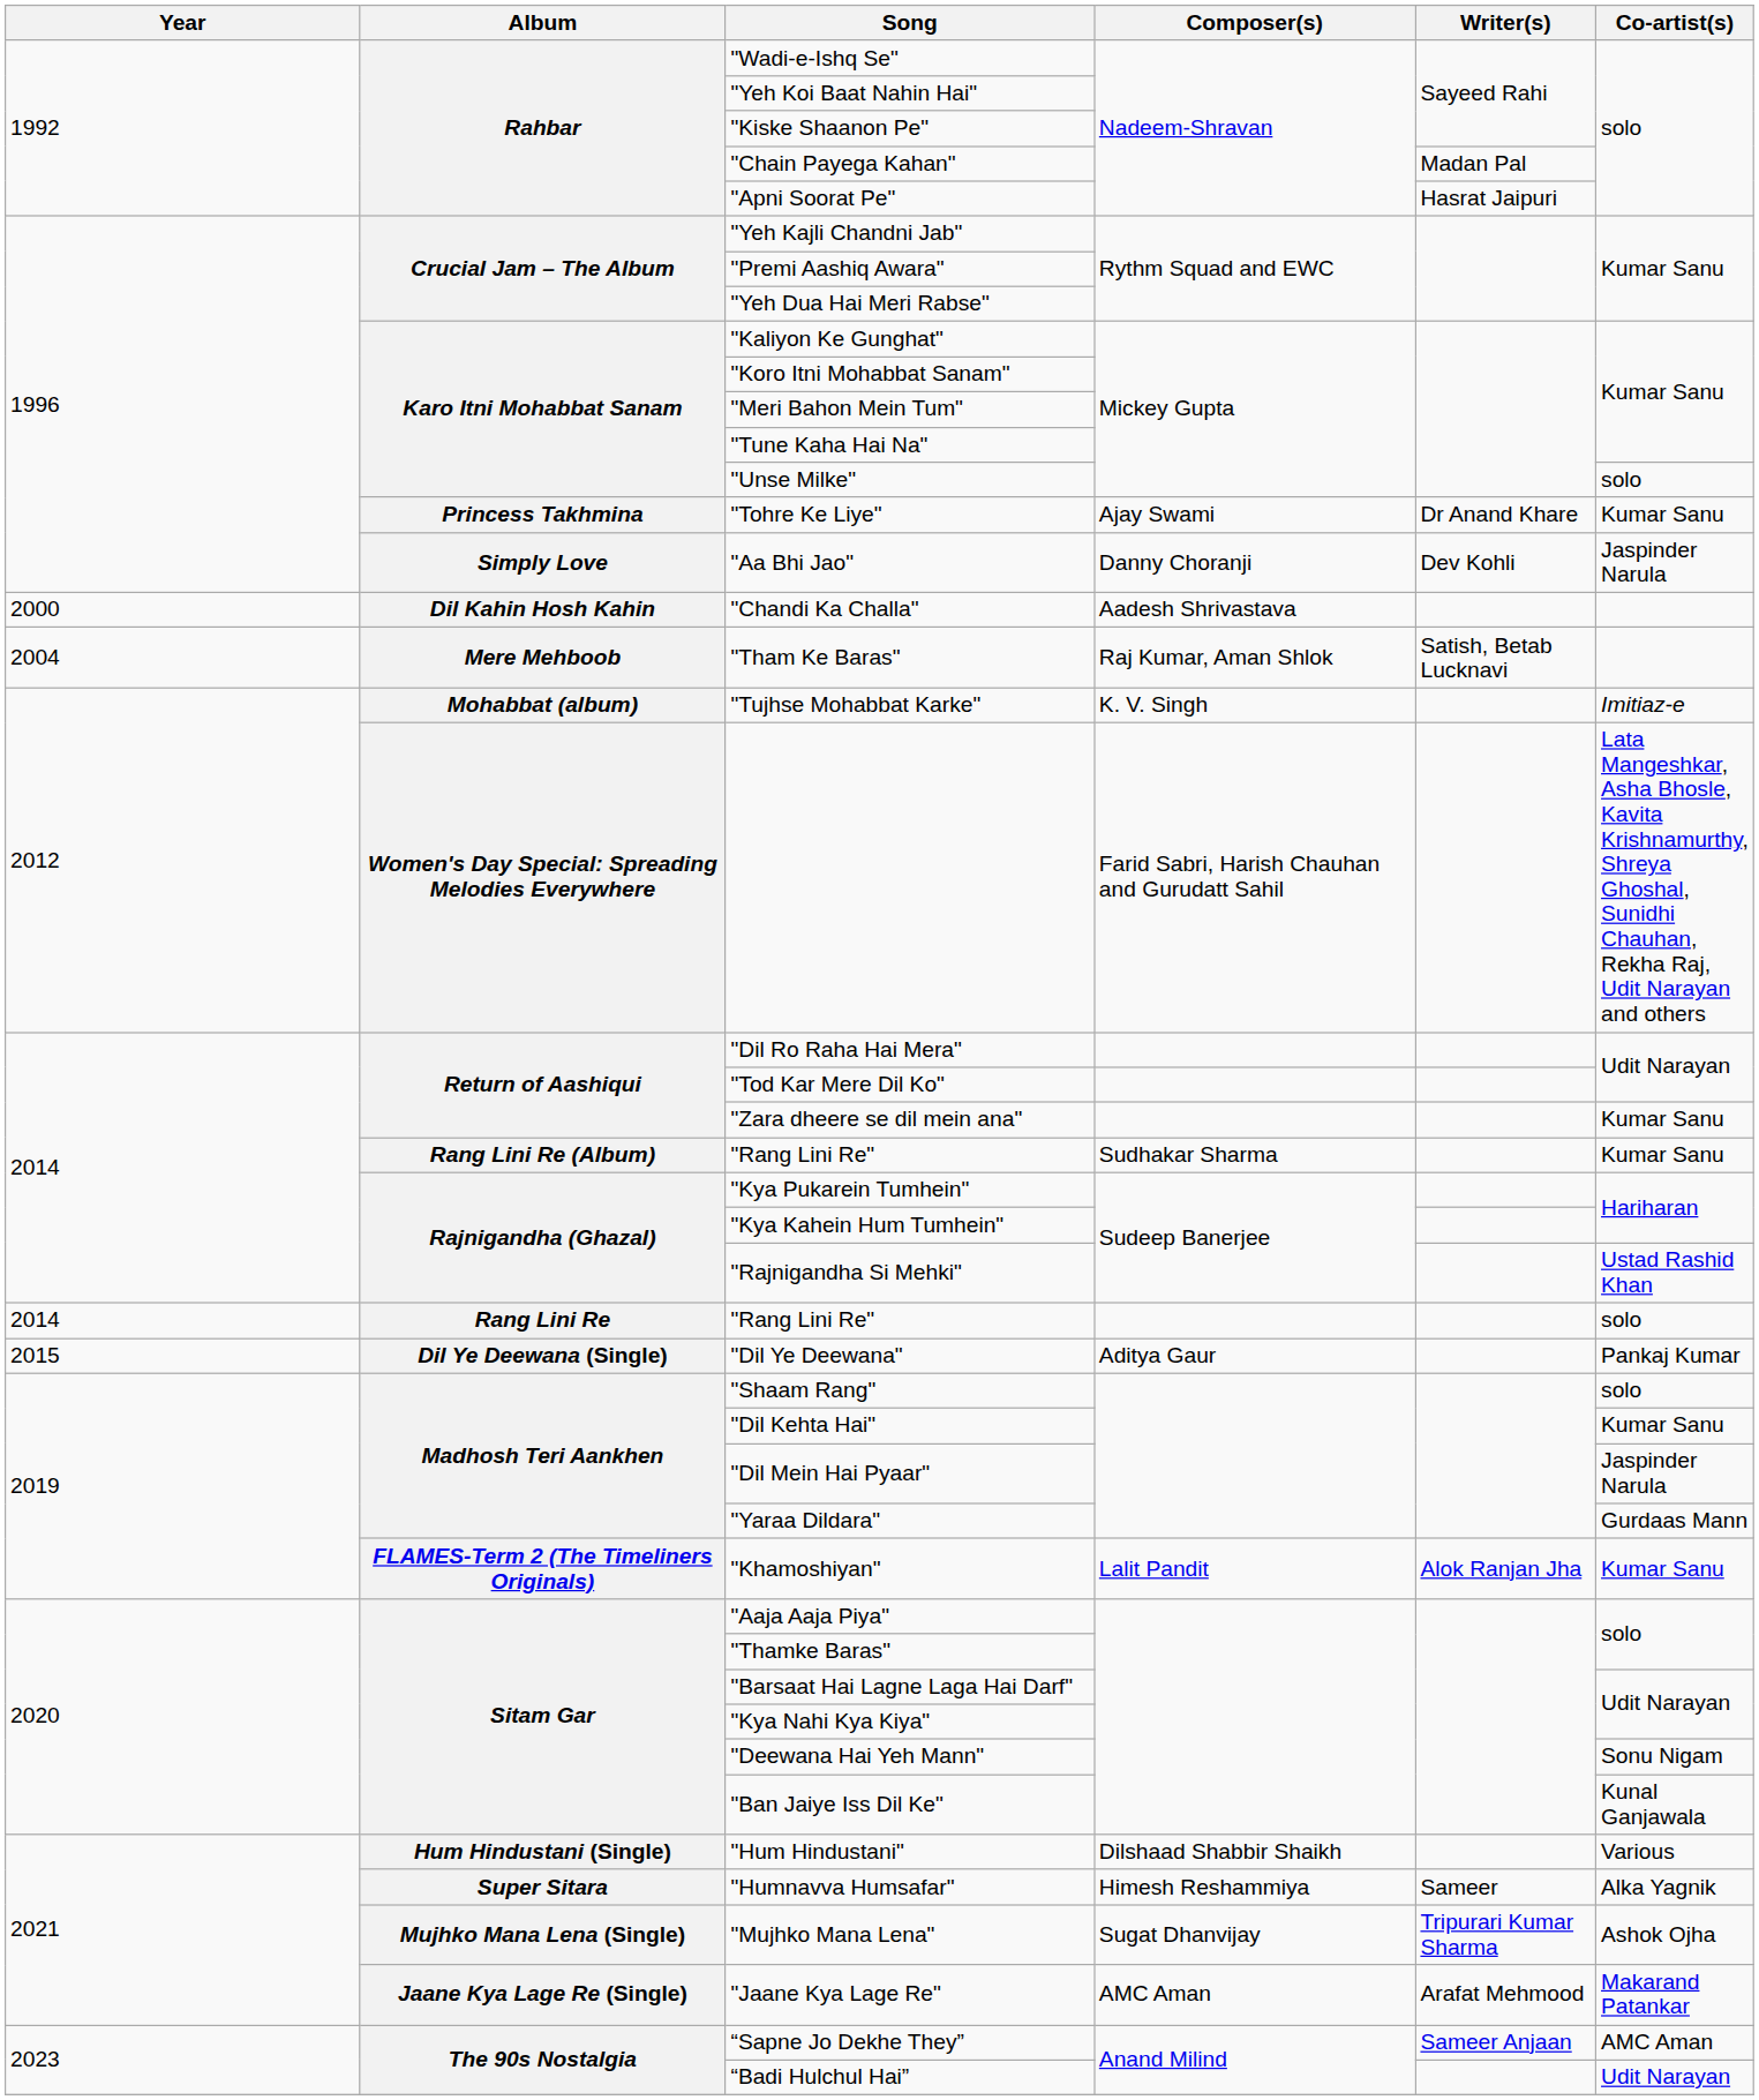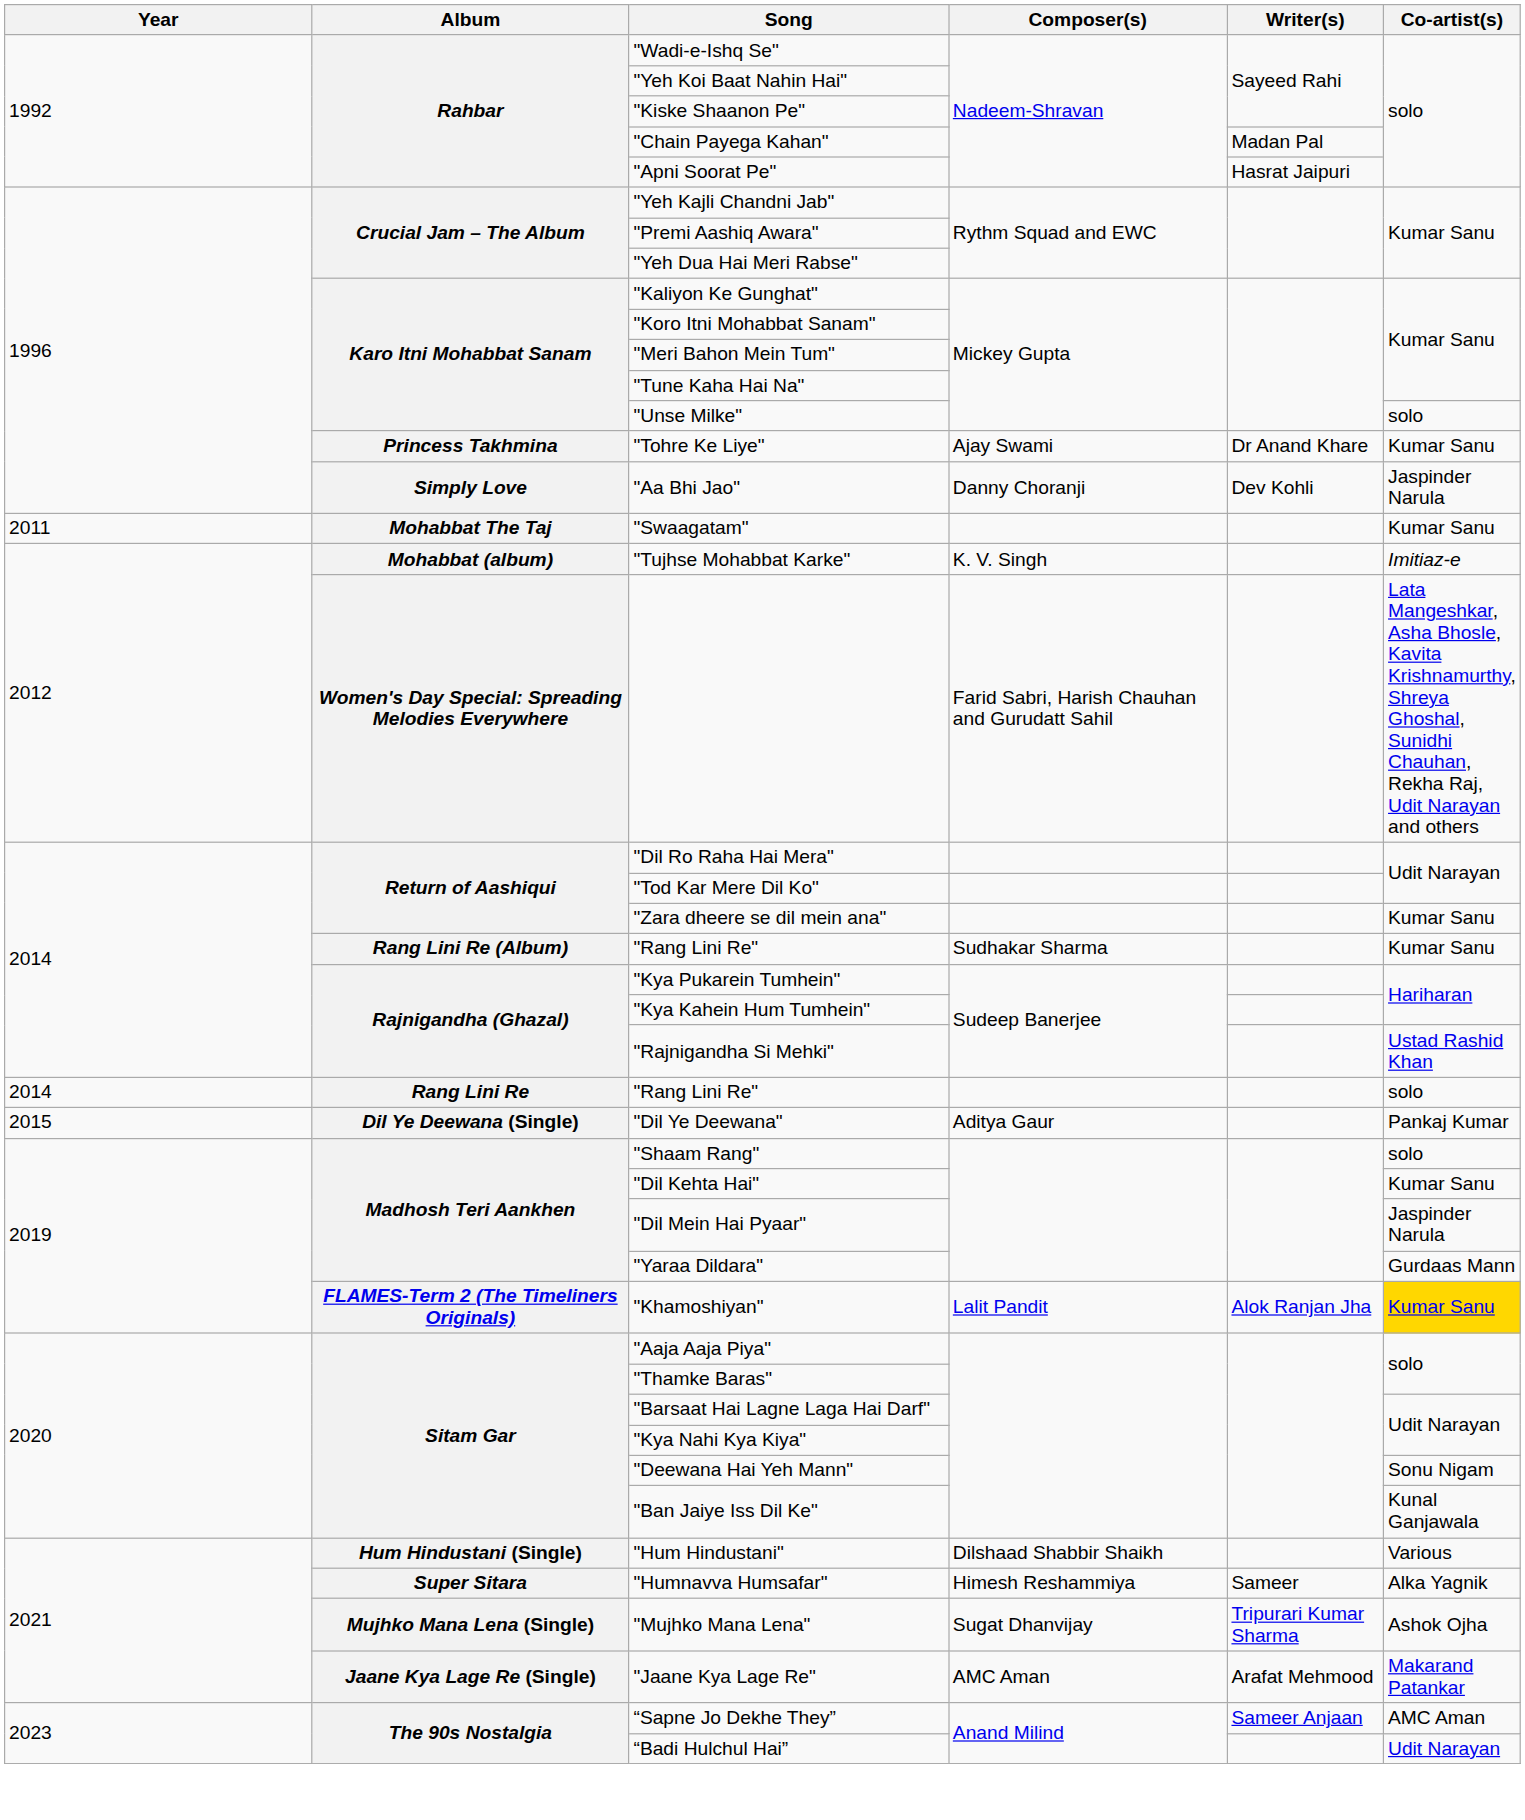- row: 2000 | Dil Kahin Hosh Kahin | "Chandi Ka Challa" | Aadesh Shrivastava
- row: 2004 | Mere Mehboob | "Tham Ke Baras" | Raj Kumar, Aman Shlok | Satish, Betab Lucknavi
+ row: 2011 | Mohabbat The Taj | "Swaagatam" | Kumar Sanu
"Khamoshiyan" | Co-artist(s): no background -> gold background
